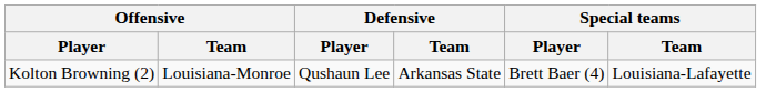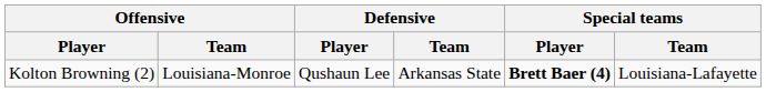Kolton Browning (2) | Special teams / Player: normal -> bold
